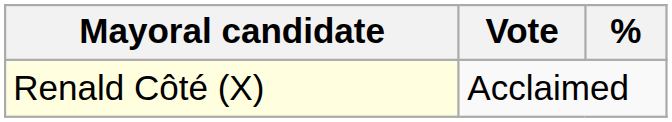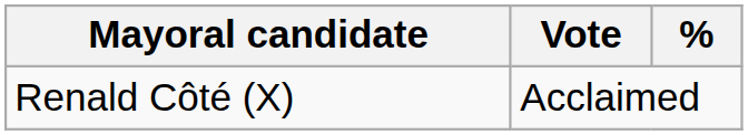Renald Côté (X) | Mayoral candidate: lightyellow background -> no background
